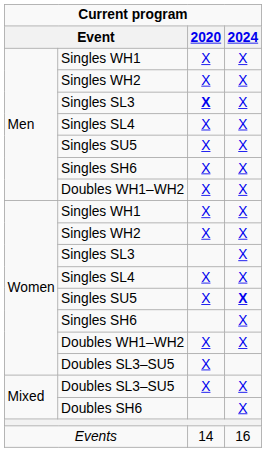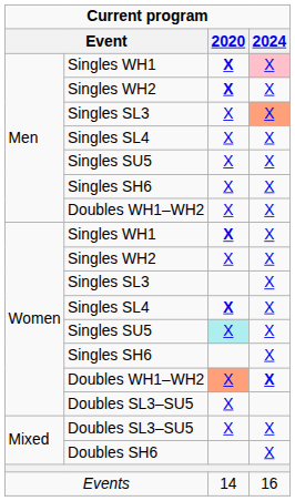Men / Singles WH1 | 2020: normal -> bold
Men / Singles WH1 | 2024: no background -> pink background
Men / Singles WH2 | 2020: normal -> bold
Men / Singles SL3 | 2020: bold -> normal
Men / Singles SL3 | 2024: no background -> lightsalmon background
Women / Singles WH1 | 2020: normal -> bold
Women / Singles SL4 | 2020: normal -> bold
Women / Singles SU5 | 2020: no background -> paleturquoise background
Women / Singles SU5 | 2024: bold -> normal
Women / Doubles WH1–WH2 | 2020: no background -> lightsalmon background
Women / Doubles WH1–WH2 | 2024: normal -> bold
